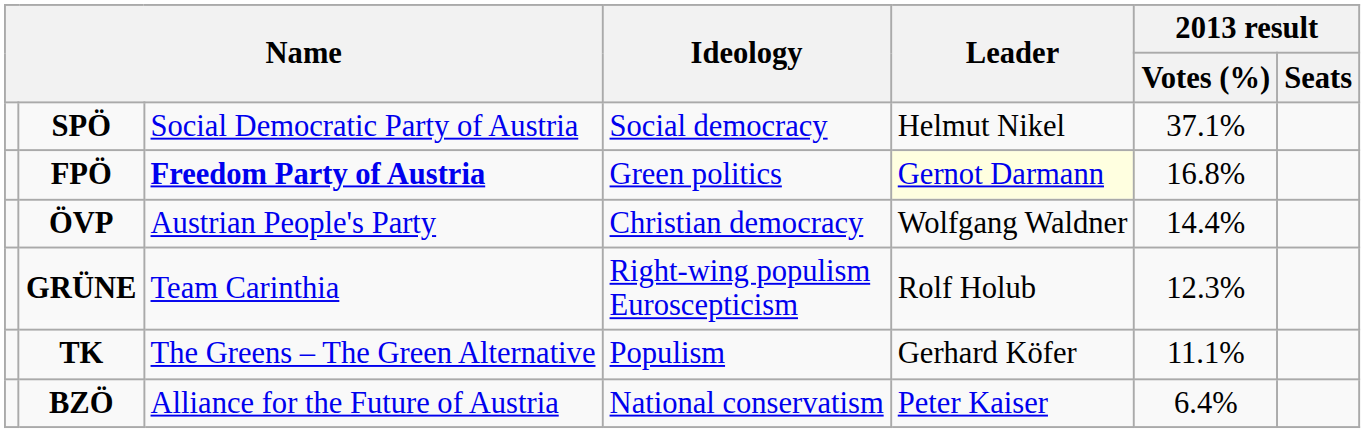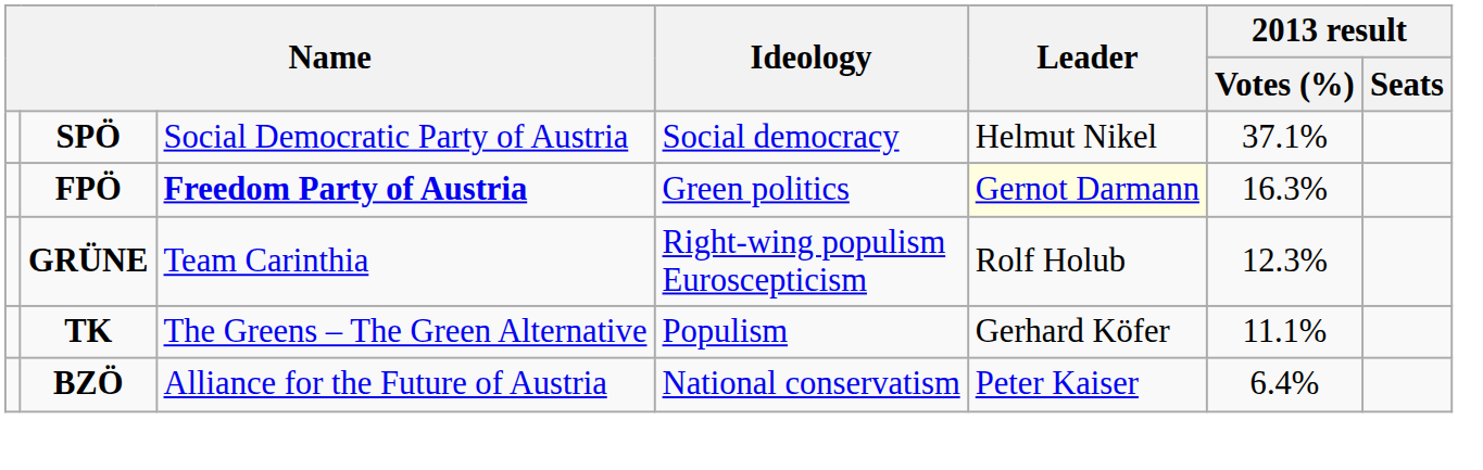FPÖ | 2013 result / Votes (%): 16.8% -> 16.3%
- row: ÖVP | Austrian People's Party | Christian democracy | Wolfgang Waldner | 14.4%
